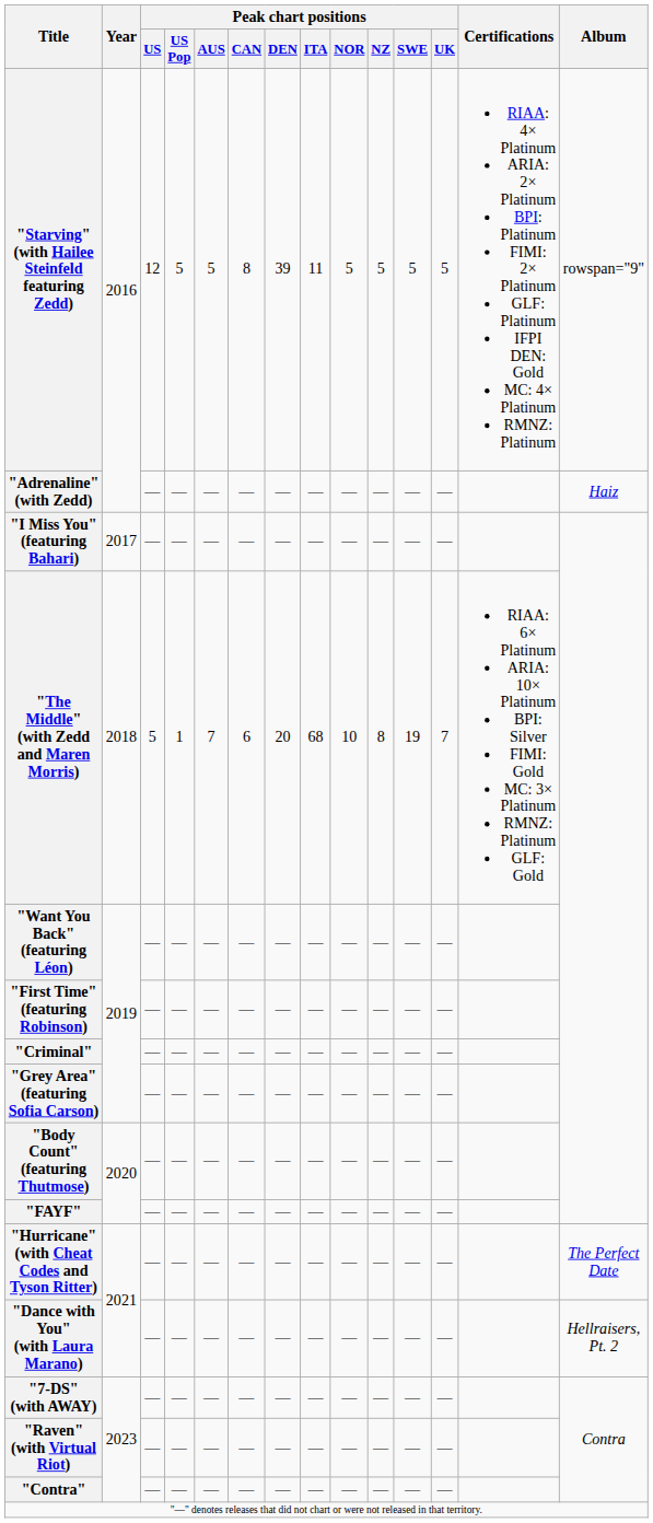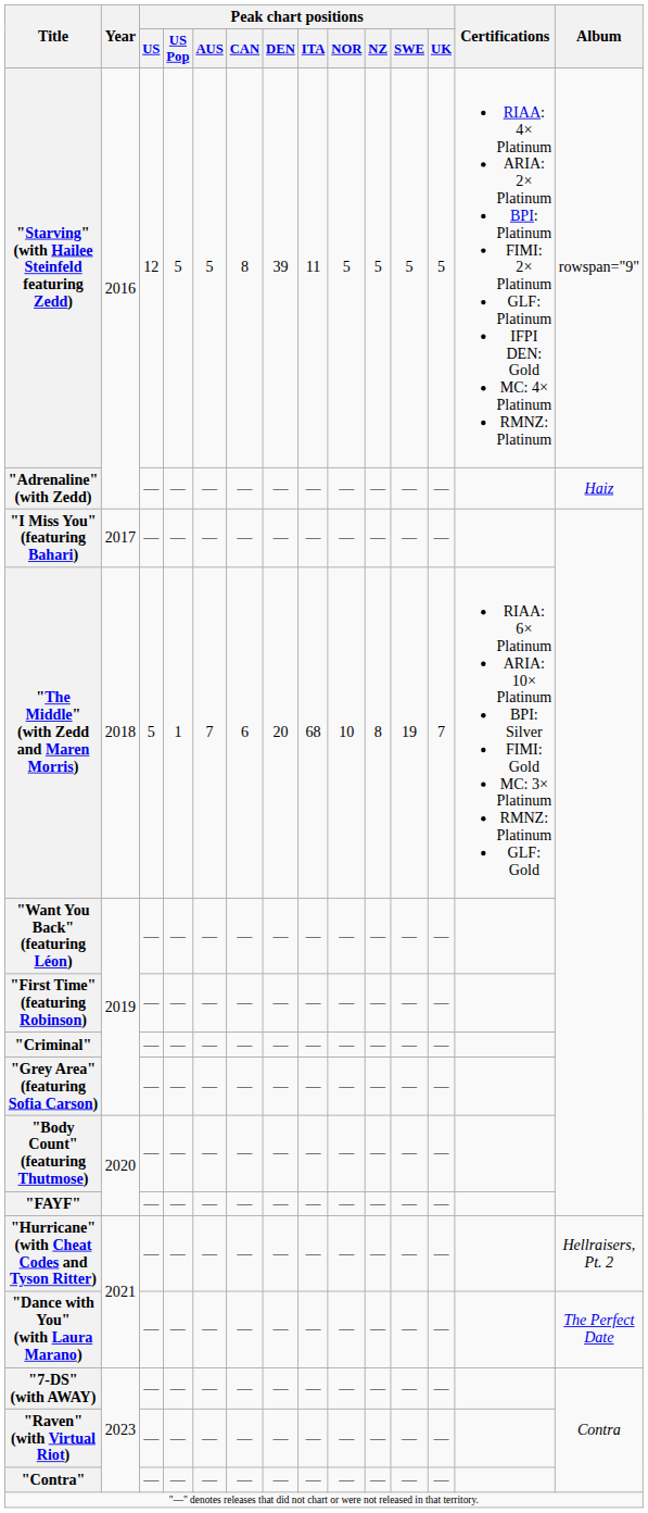"Hurricane" (with Cheat Codes and Tyson Ritter) | Album: The Perfect Date -> Hellraisers, Pt. 2
"Dance with You" (with Laura Marano) | Album: Hellraisers, Pt. 2 -> The Perfect Date
